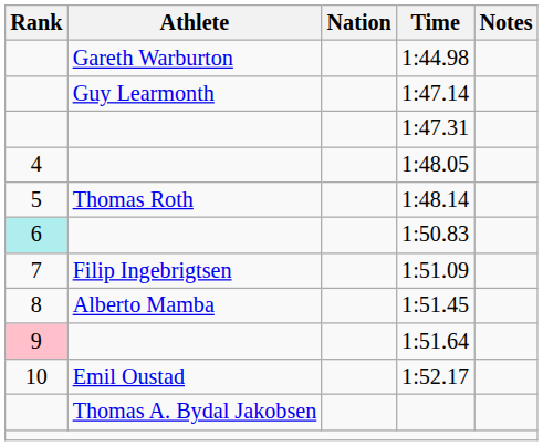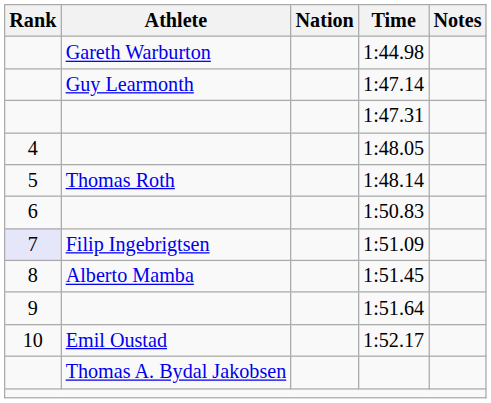1:50.83 | Rank: paleturquoise background -> no background
1:51.09 | Rank: no background -> lavender background
1:51.64 | Rank: pink background -> no background
